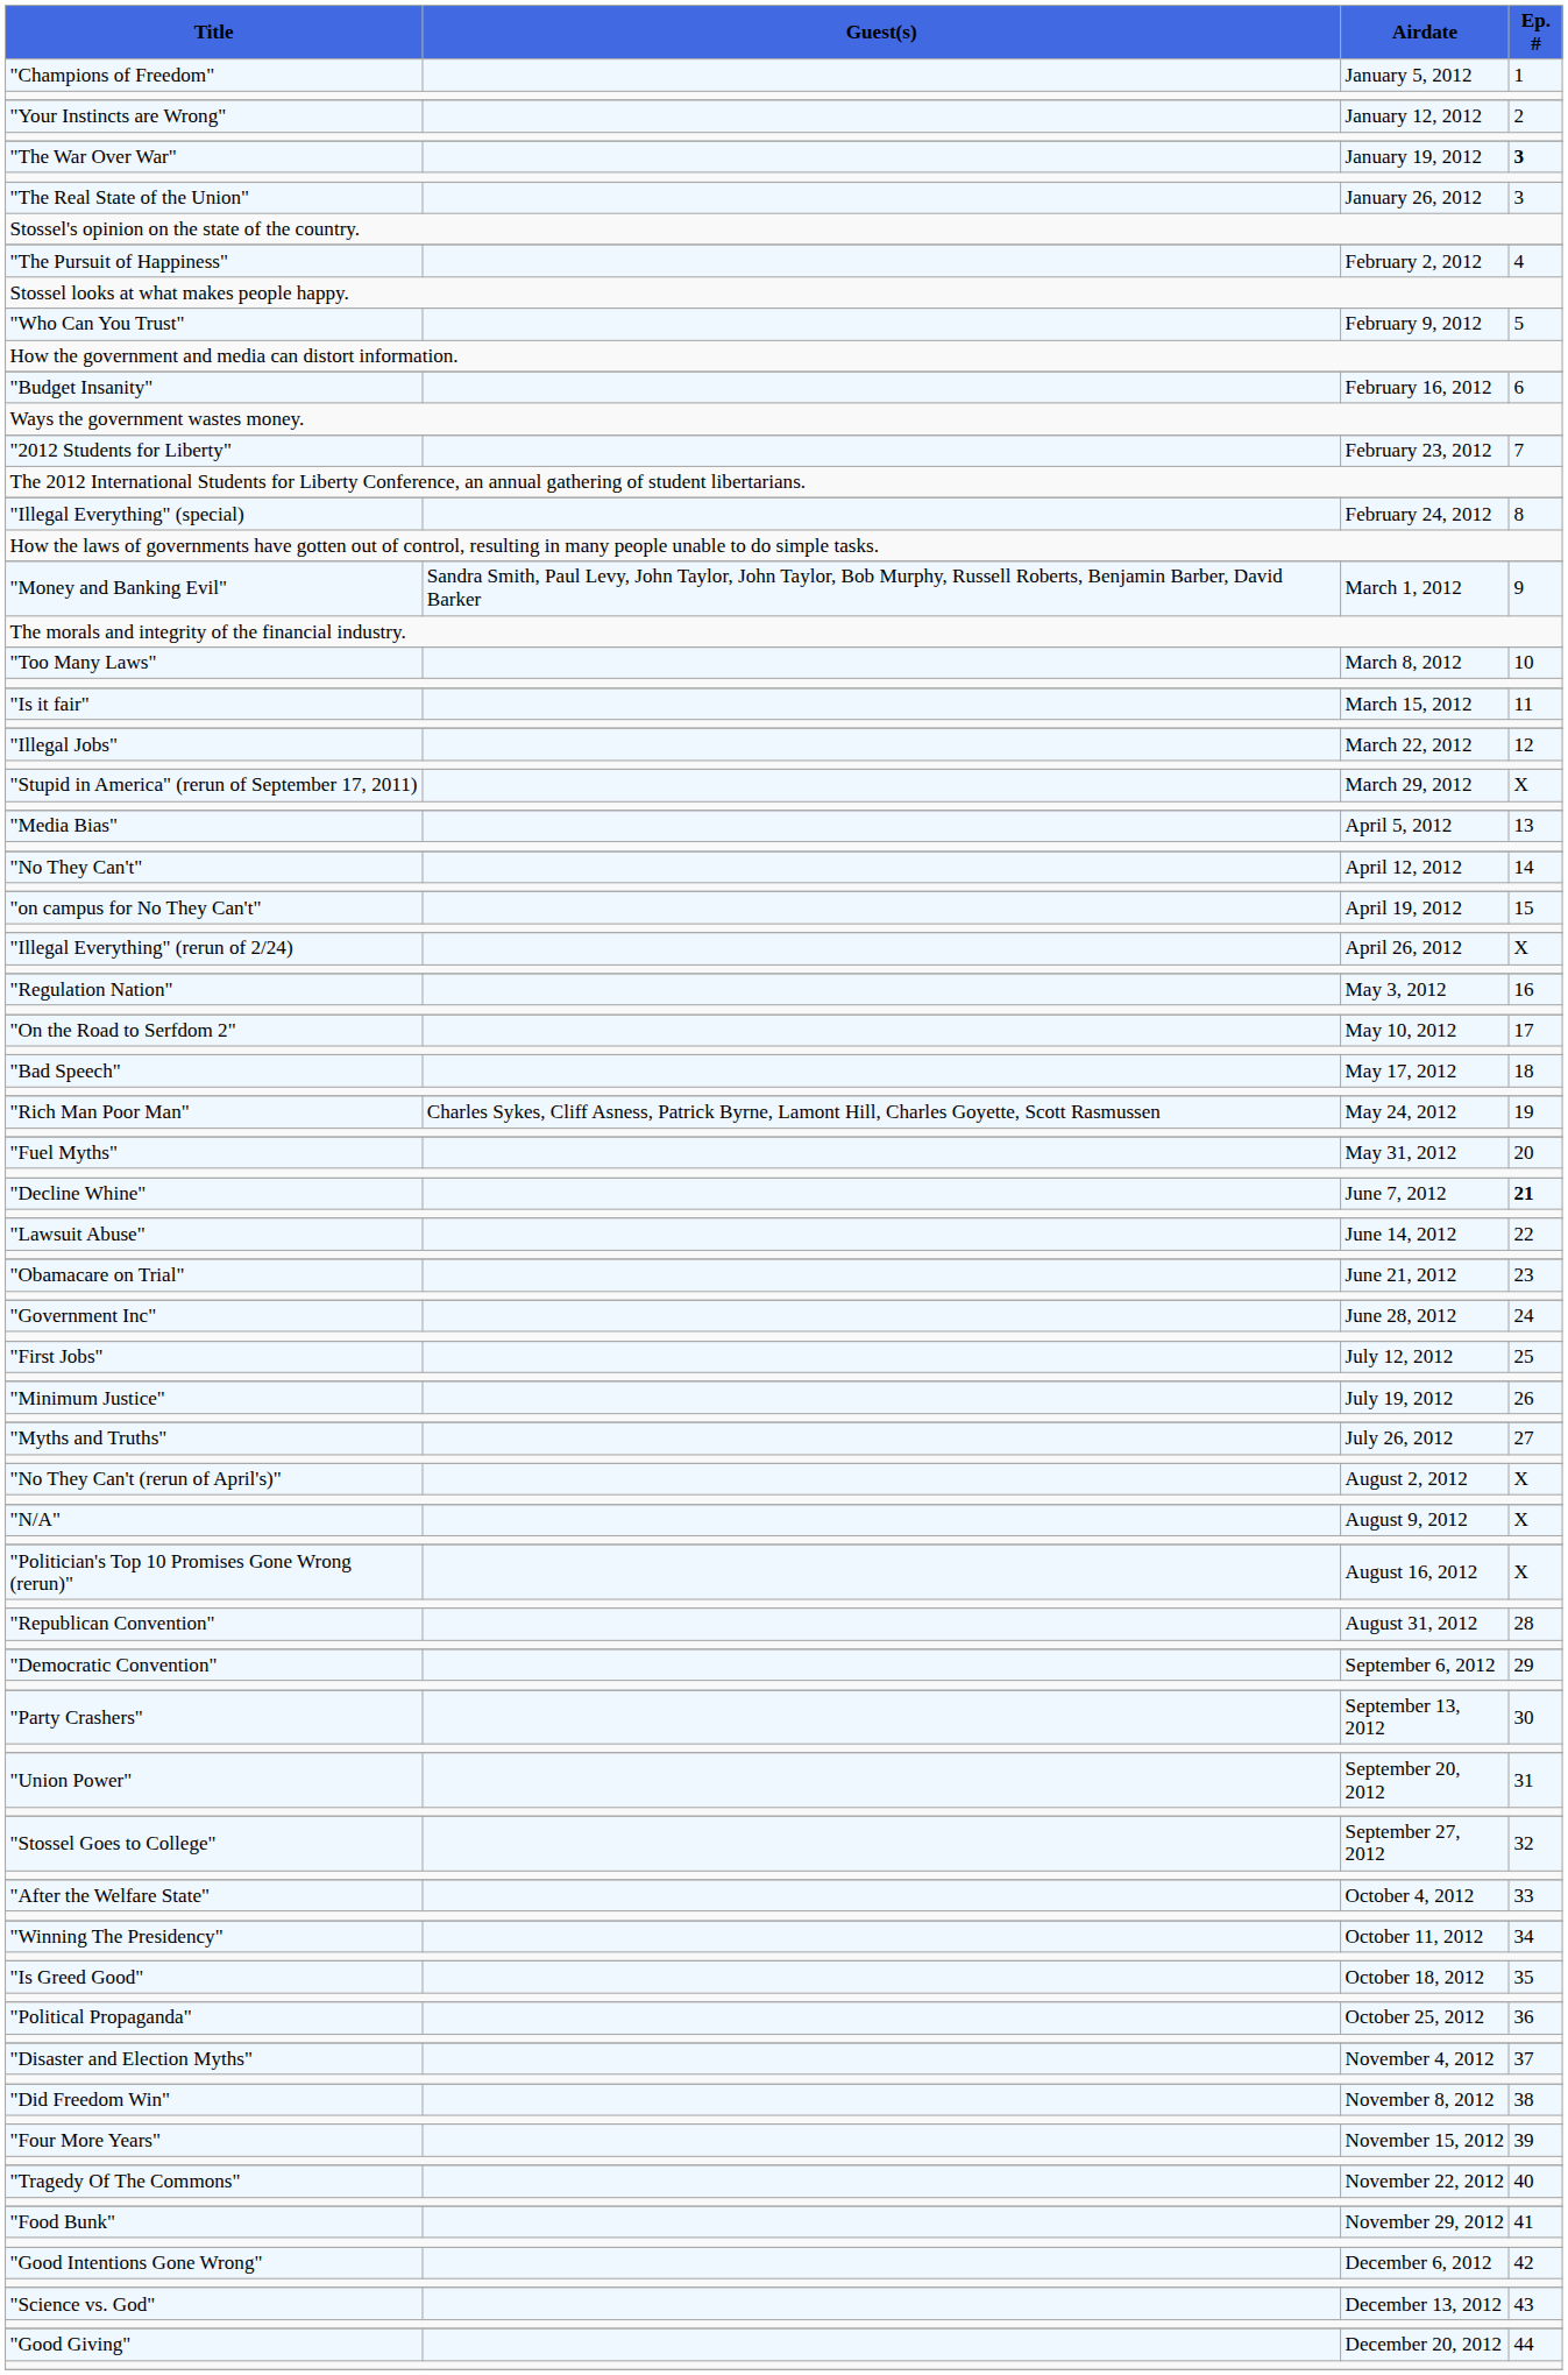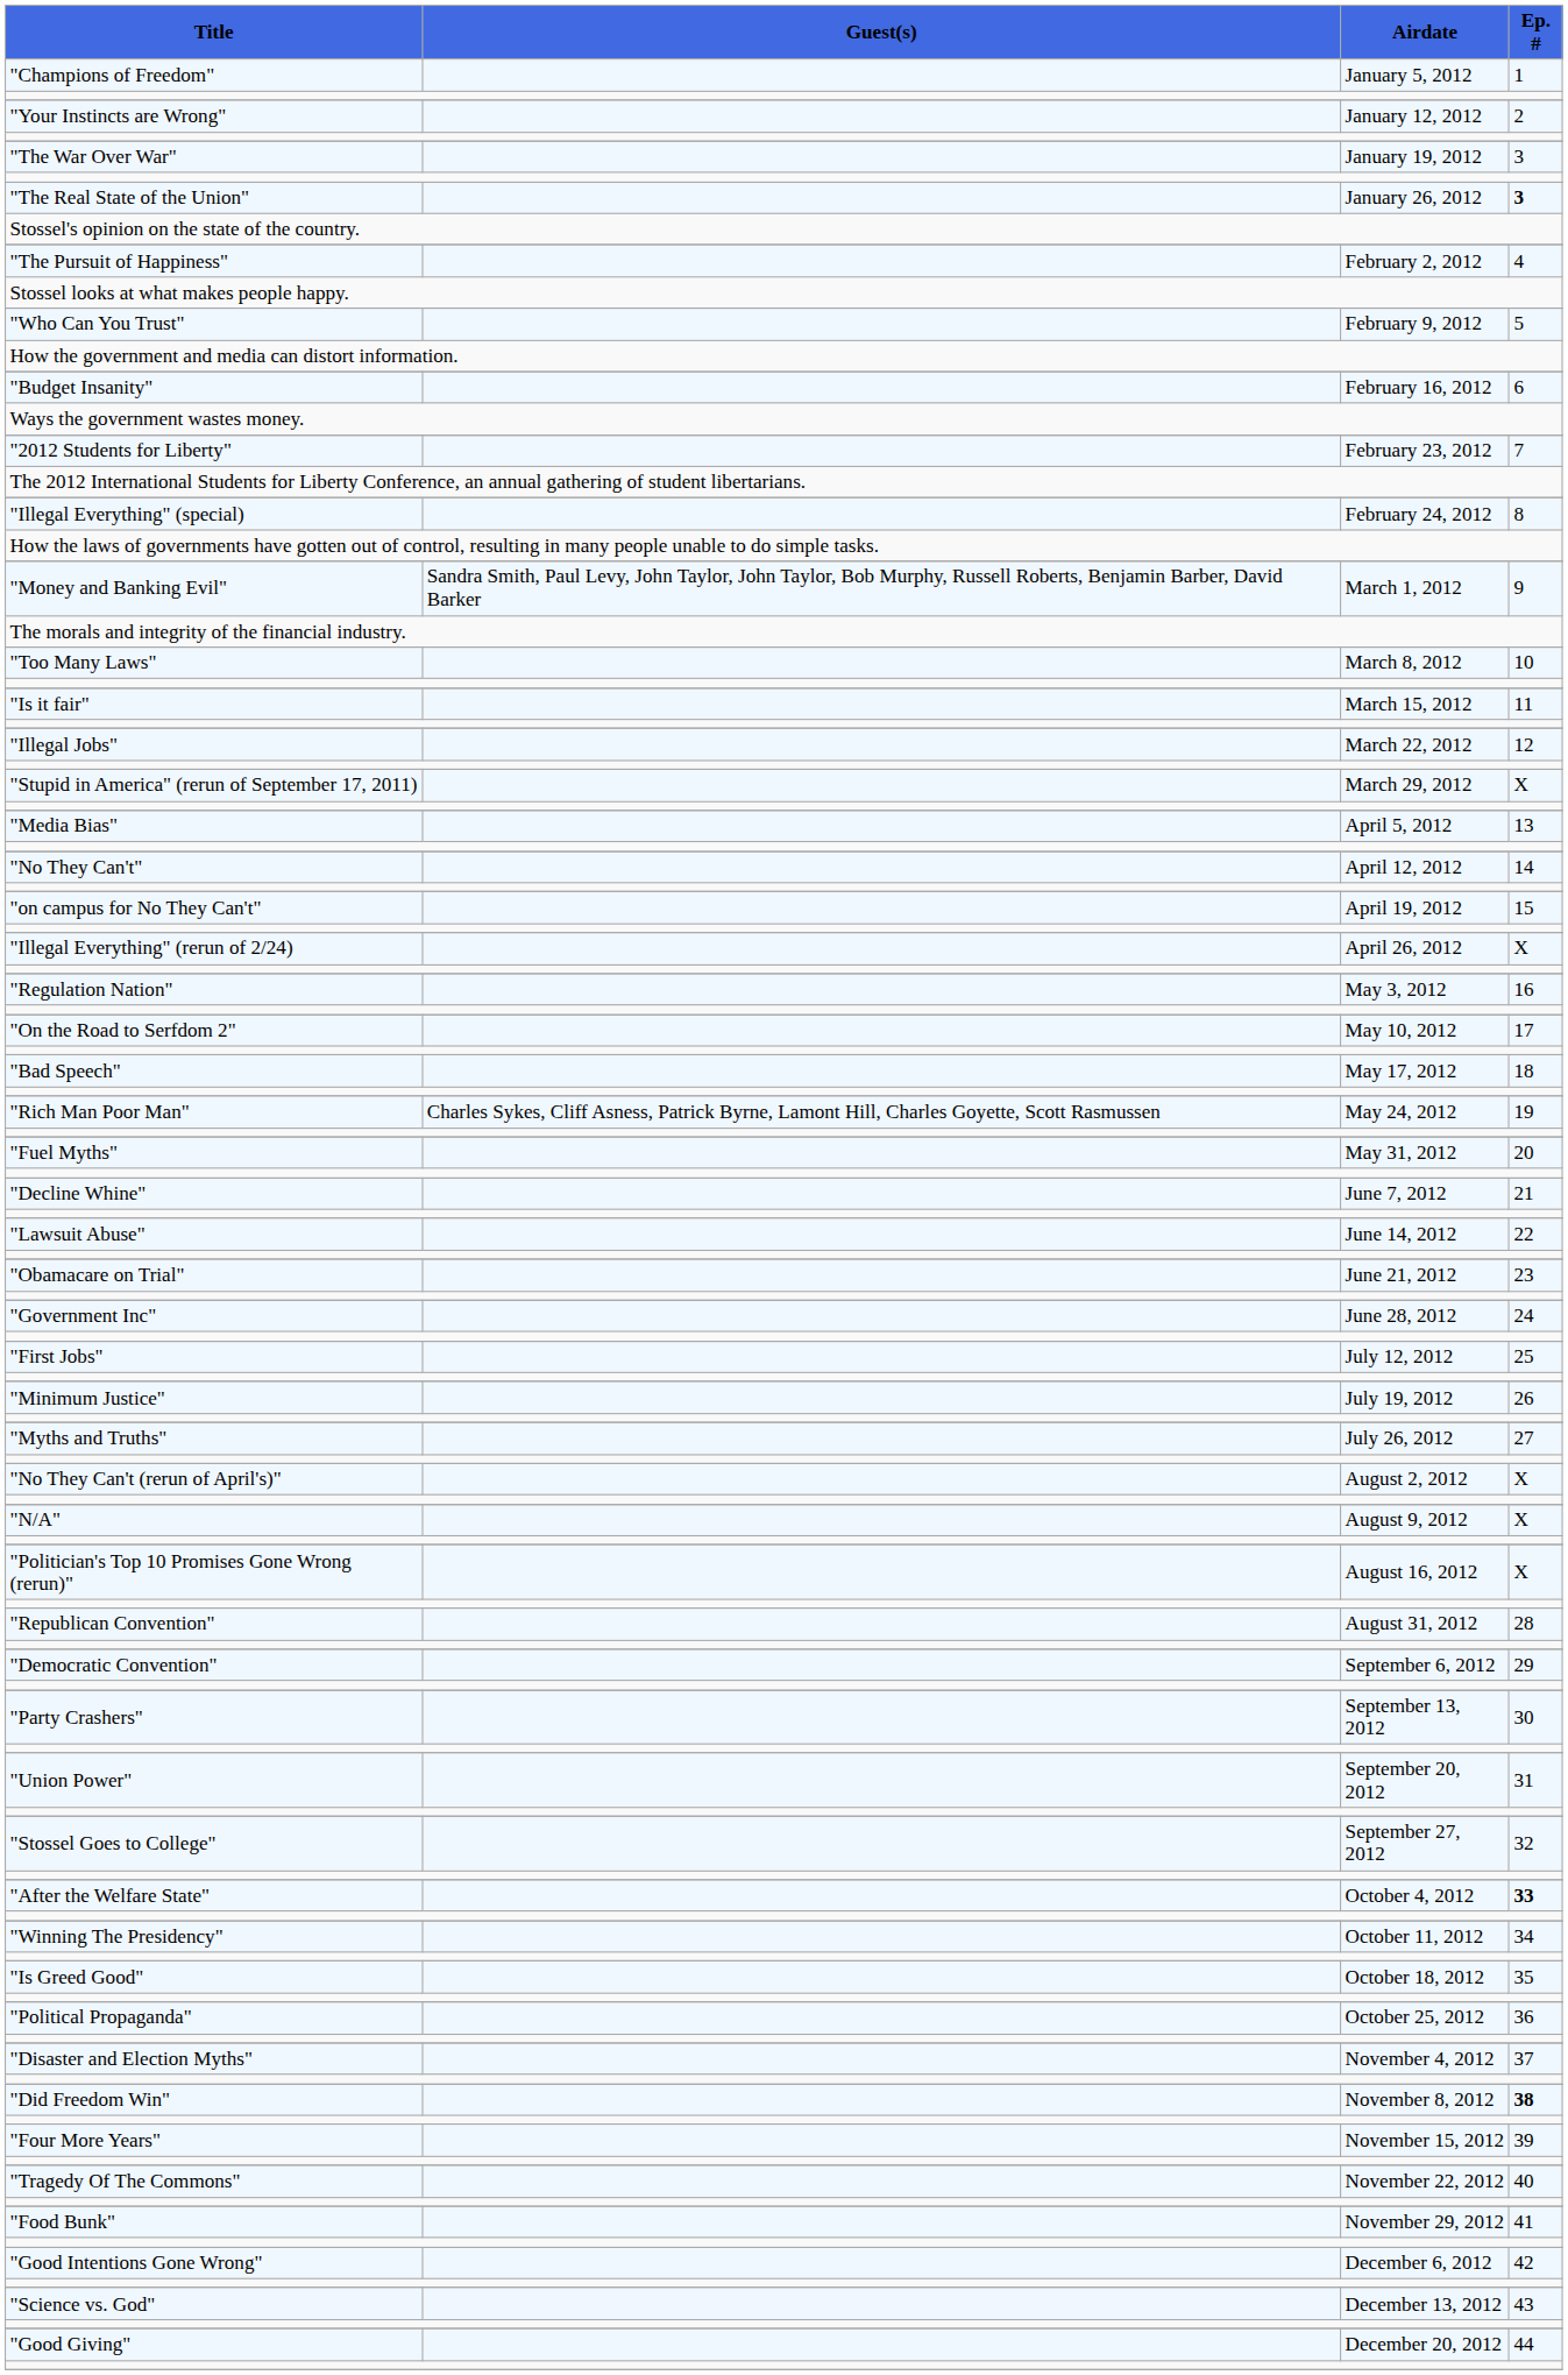"The War Over War" | Ep. #: bold -> normal
"The Real State of the Union" | Ep. #: normal -> bold
"Decline Whine" | Ep. #: bold -> normal
"After the Welfare State" | Ep. #: normal -> bold
"Did Freedom Win" | Ep. #: normal -> bold
